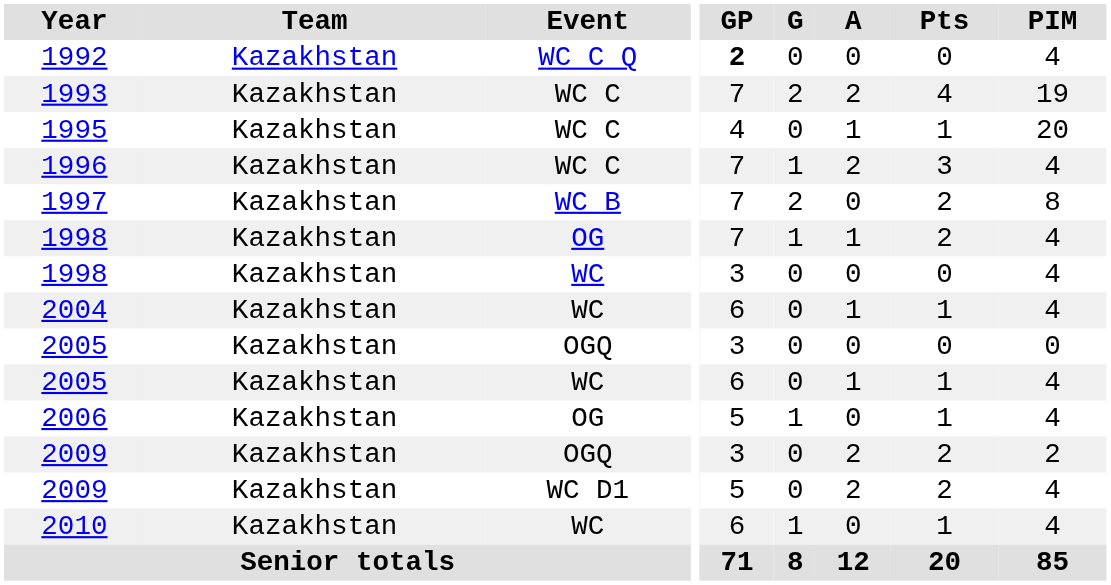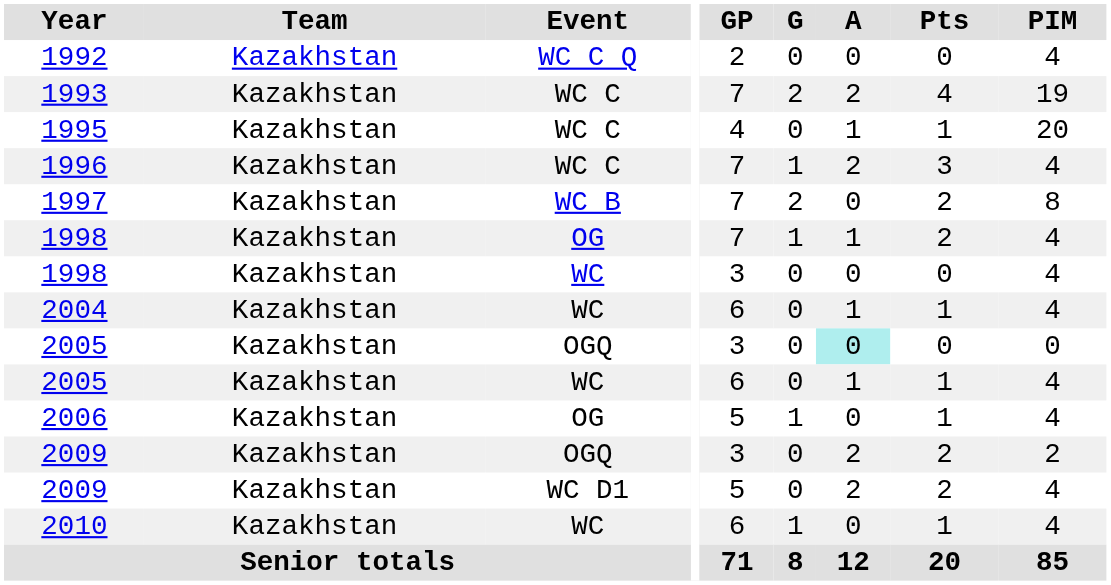1992 | GP: bold -> normal
2005 / OGQ | A: no background -> paleturquoise background
